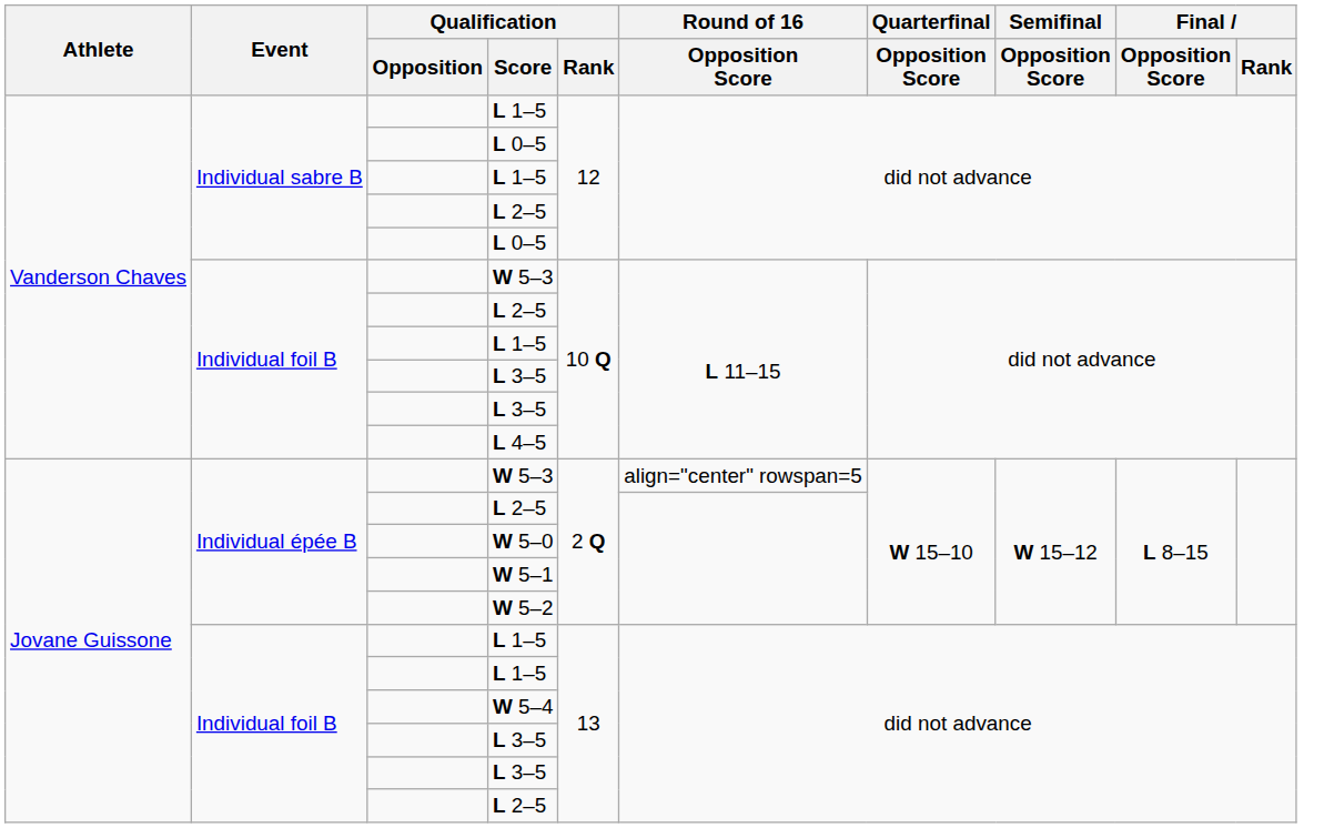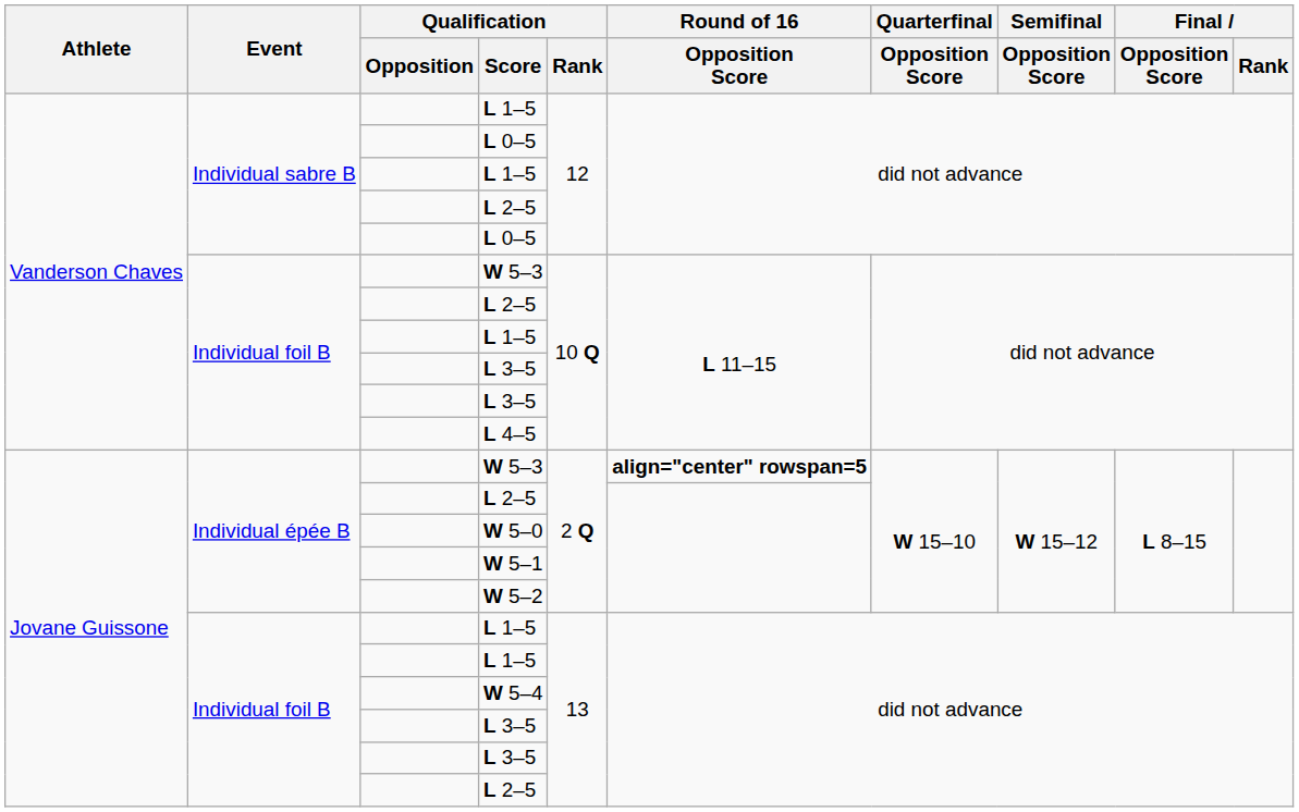Individual épée B / W 5–3 | Round of 16 / Opposition Score: normal -> bold
